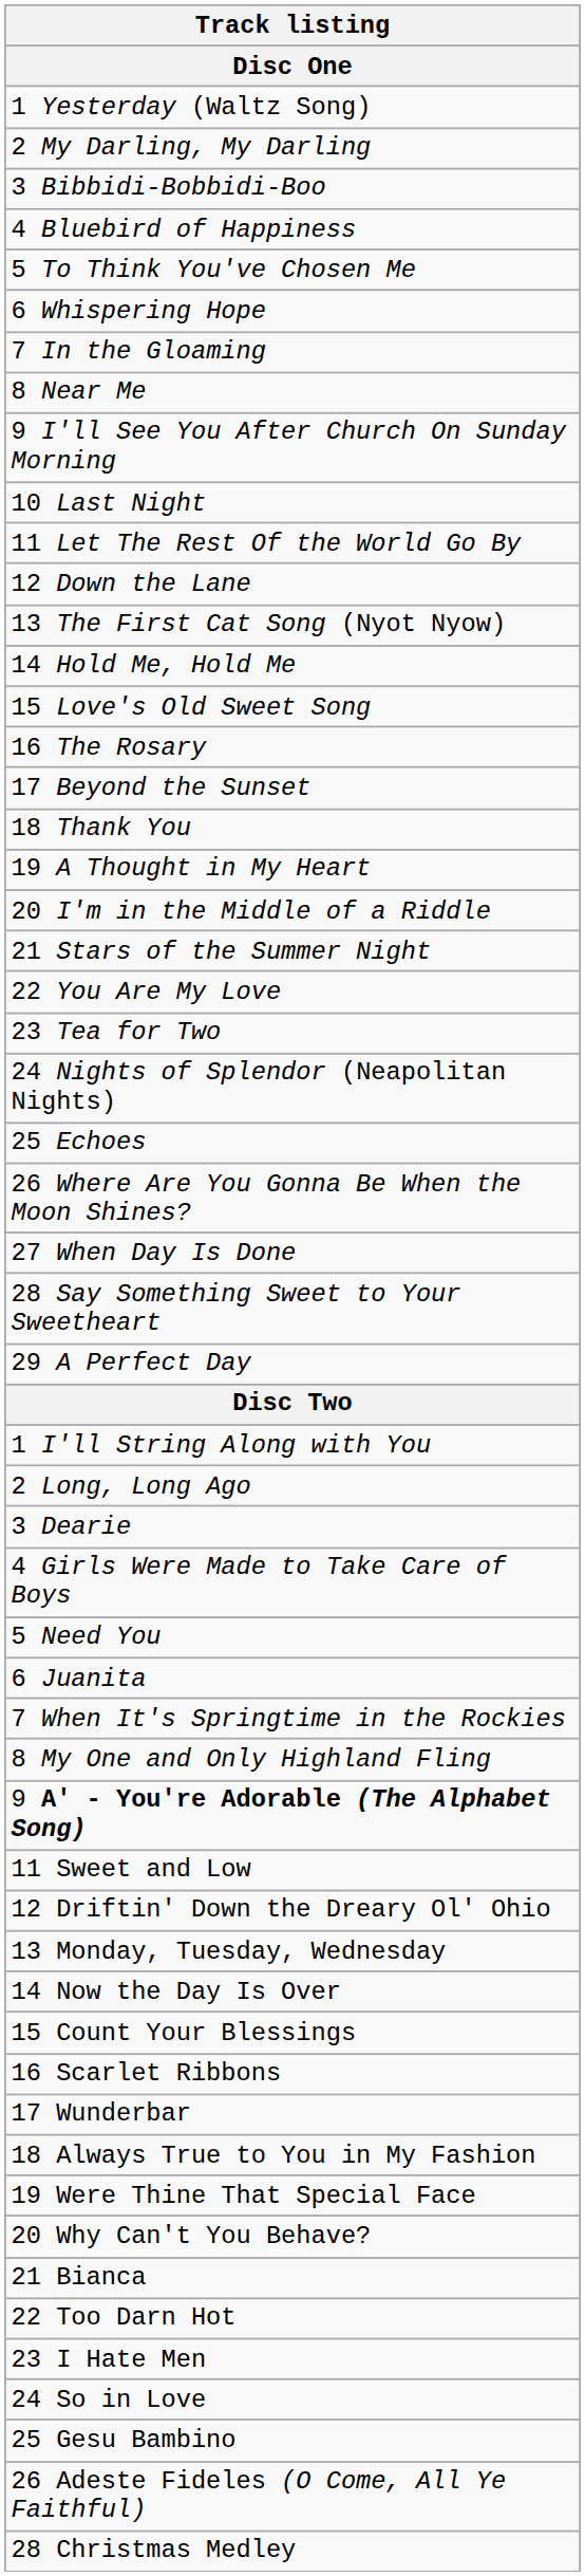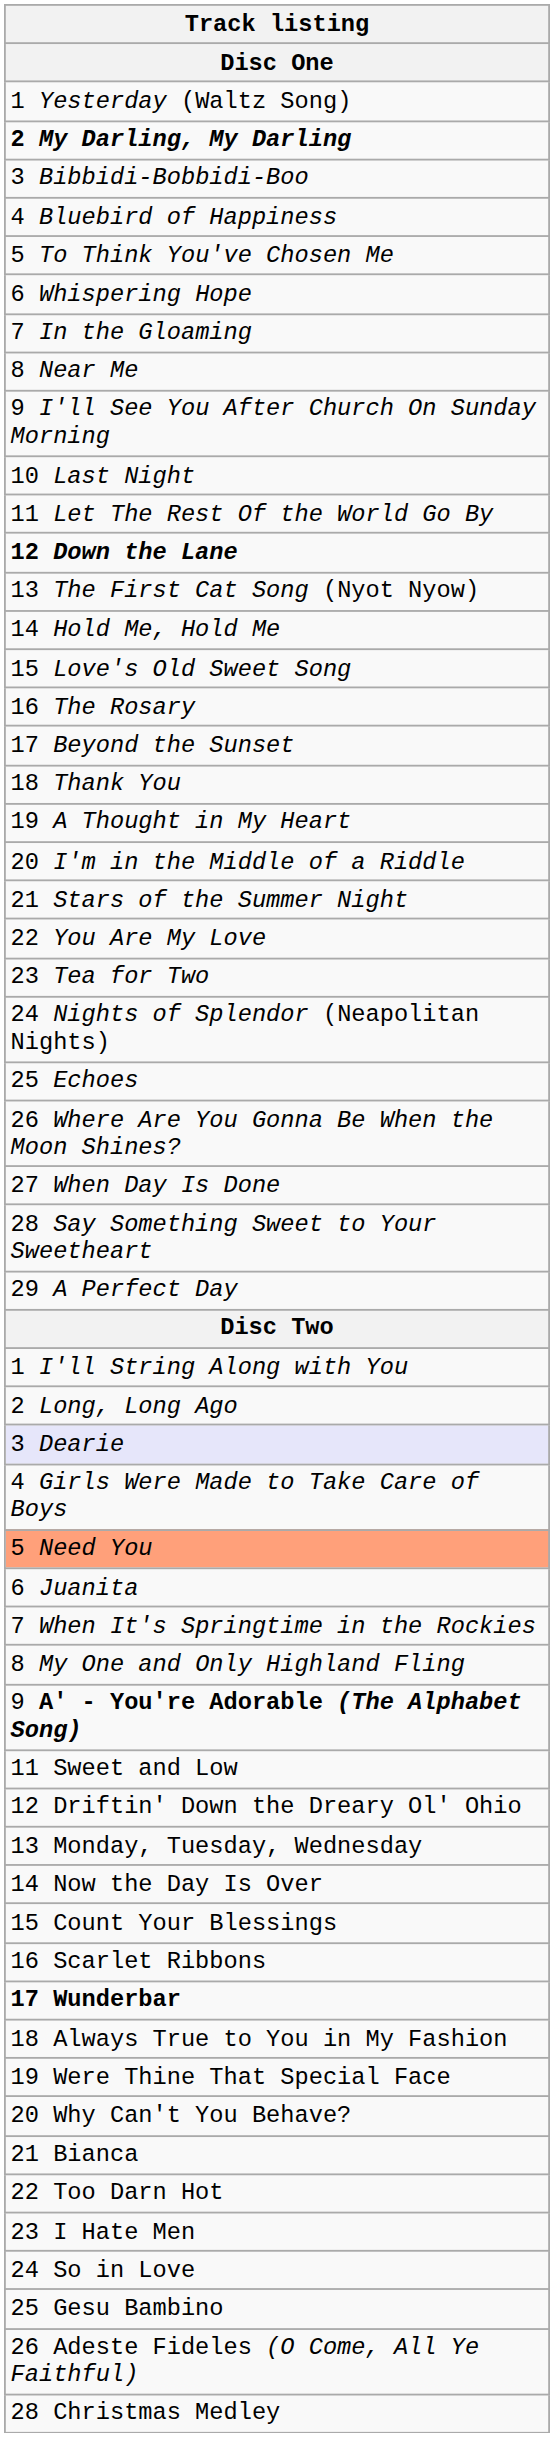row 4 | column 1: normal -> bold
row 14 | column 1: normal -> bold
row 35 | column 1: no background -> lavender background
row 37 | column 1: no background -> lightsalmon background
row 48 | column 1: normal -> bold
